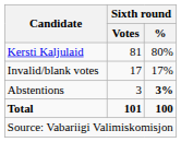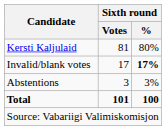Invalid/blank votes | Sixth round / %: normal -> bold
Abstentions | Sixth round / %: bold -> normal
